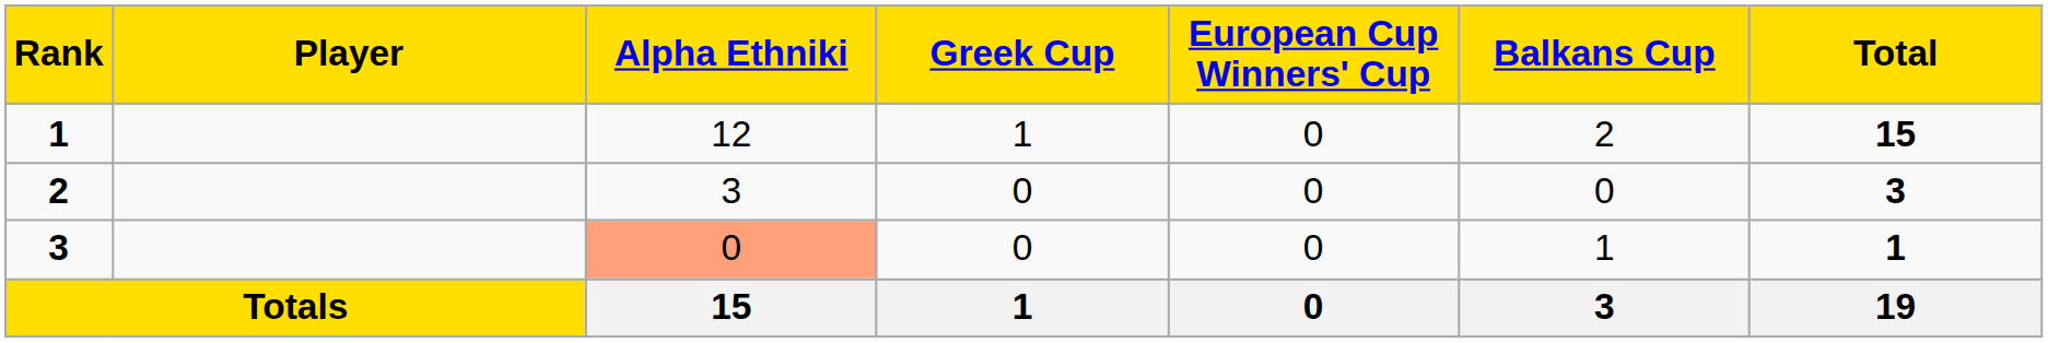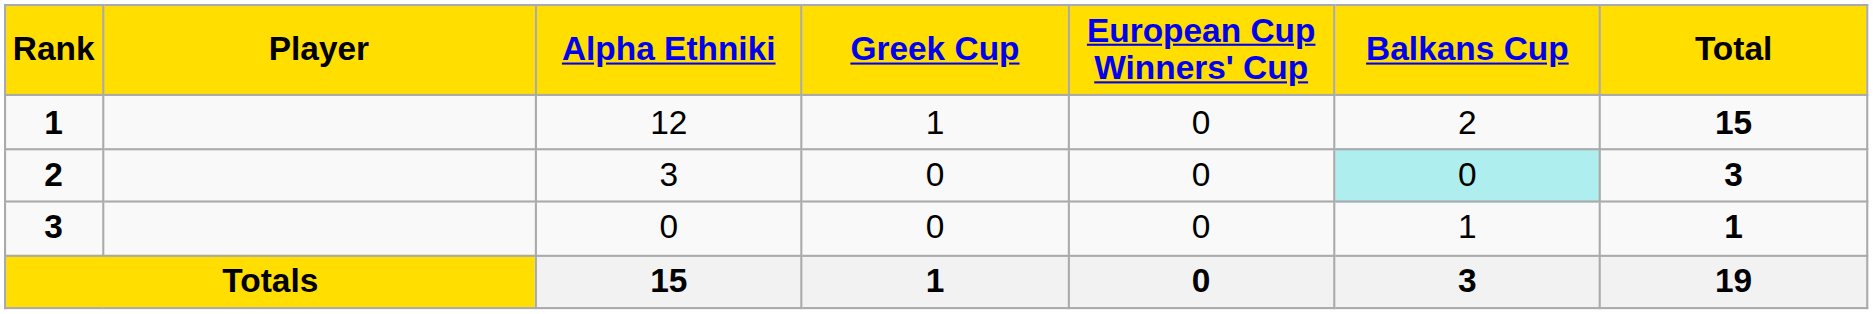row 3 | Balkans Cup: no background -> paleturquoise background
row 4 | Alpha Ethniki: lightsalmon background -> no background
